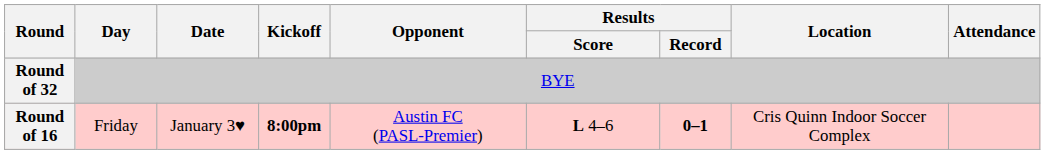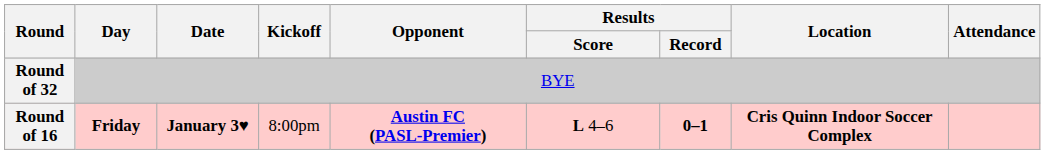Round of 16 | Day: normal -> bold
Round of 16 | Date: normal -> bold
Round of 16 | Kickoff: bold -> normal
Round of 16 | Opponent: normal -> bold
Round of 16 | Location: normal -> bold
